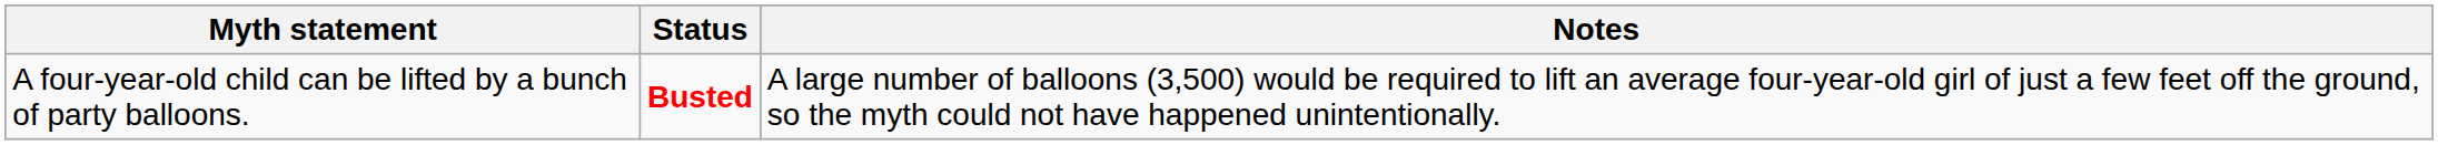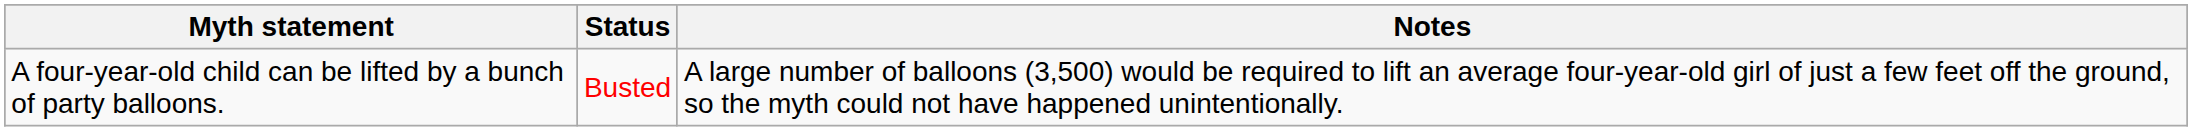row 2 | Status: bold -> normal
